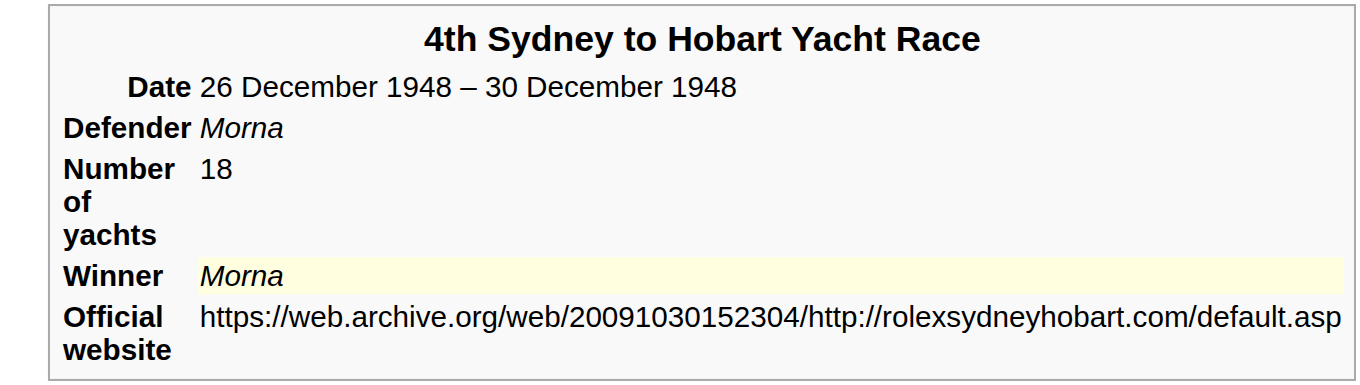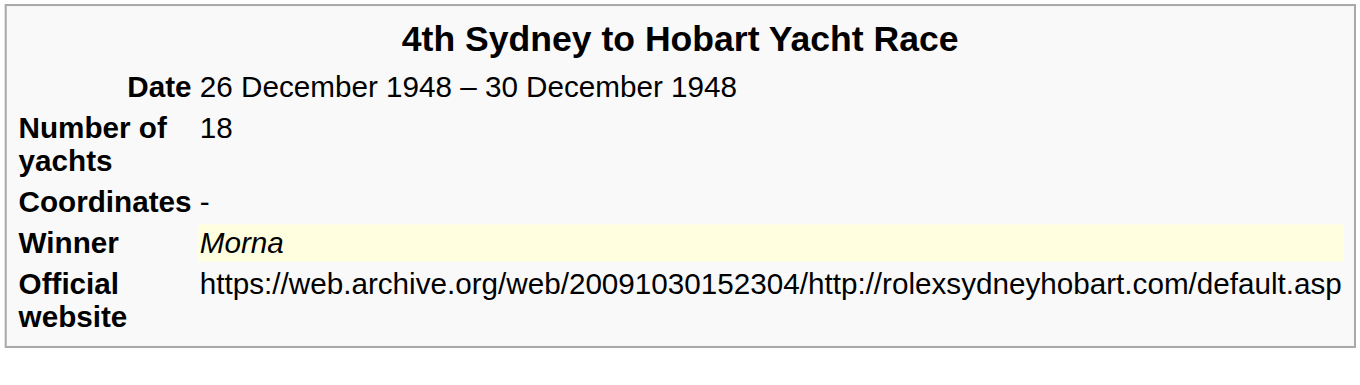- row: Defender | Morna
+ row: Coordinates | -
